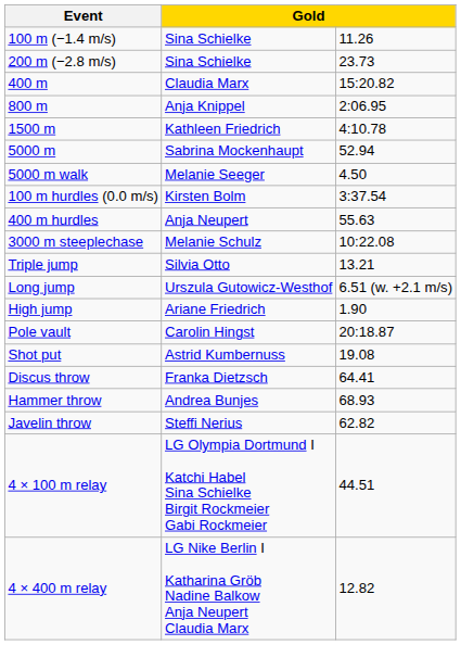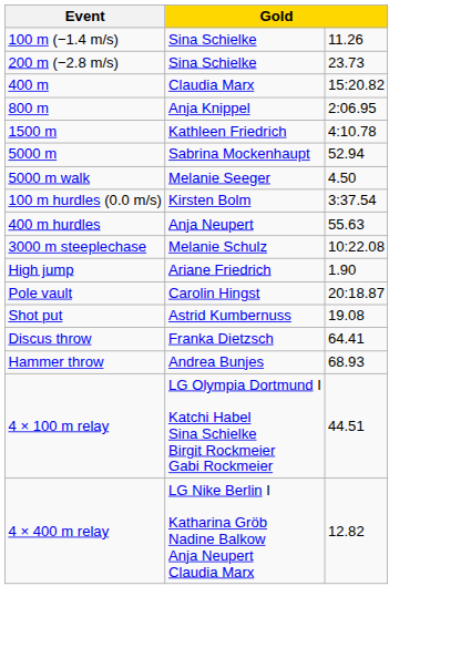- row: Triple jump | Silvia Otto | 13.21
- row: Long jump | Urszula Gutowicz-Westhof | 6.51 (w. +2.1 m/s)
- row: Javelin throw | Steffi Nerius | 62.82
